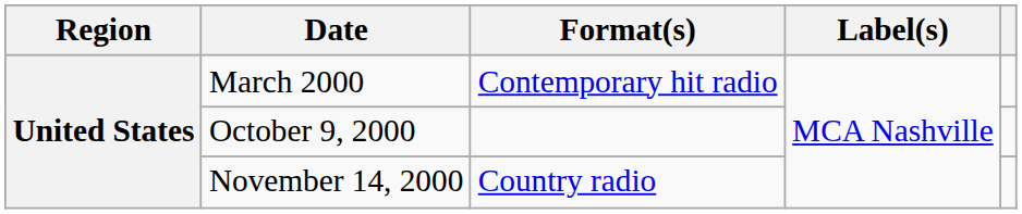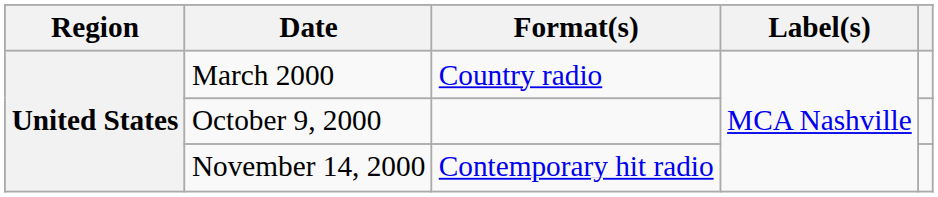March 2000 | Format(s): Contemporary hit radio -> Country radio
November 14, 2000 | Format(s): Country radio -> Contemporary hit radio
